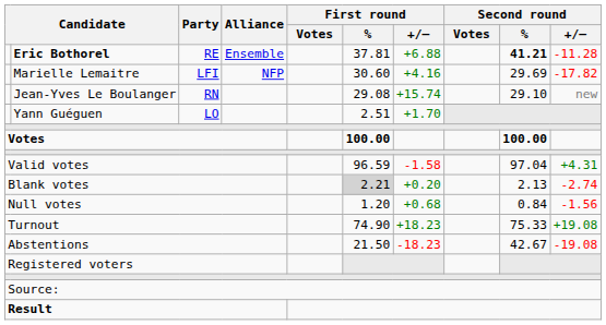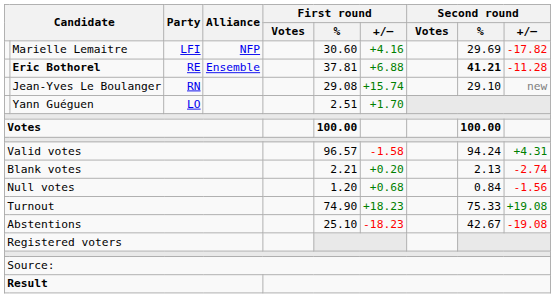rows swapped: Eric Bothorel <-> Marielle Lemaitre
Valid votes | First round / %: 96.59 -> 96.57
Valid votes | Second round / %: 97.04 -> 94.24
Blank votes | First round / %: lightgrey background -> no background
Abstentions | First round / %: 21.50 -> 25.10
